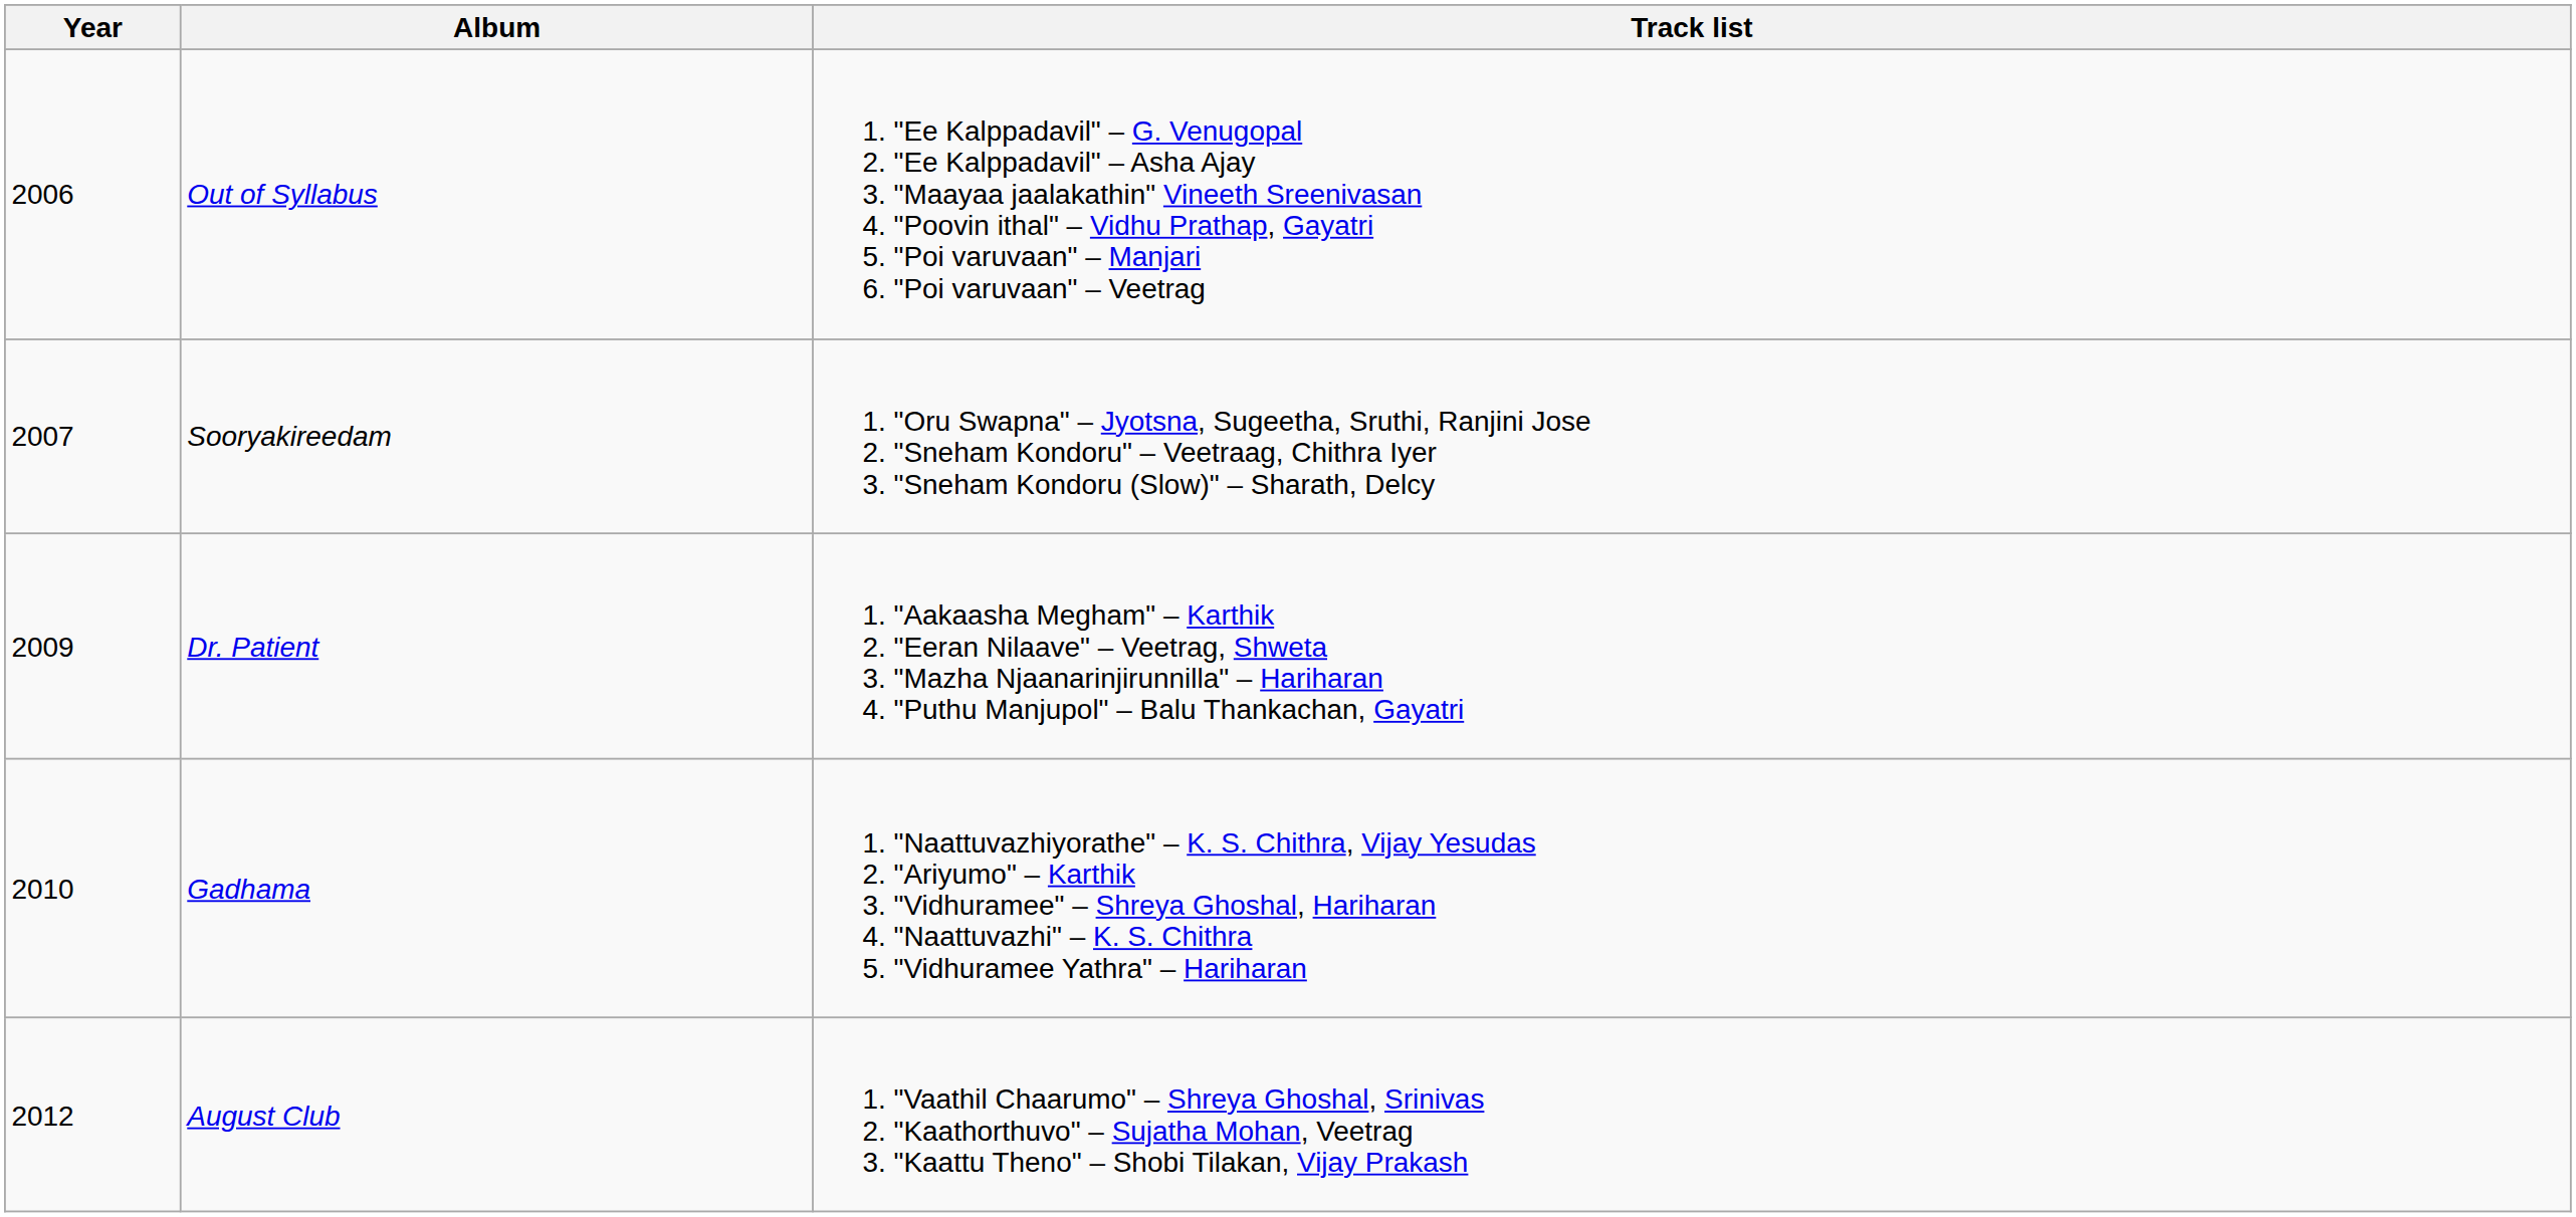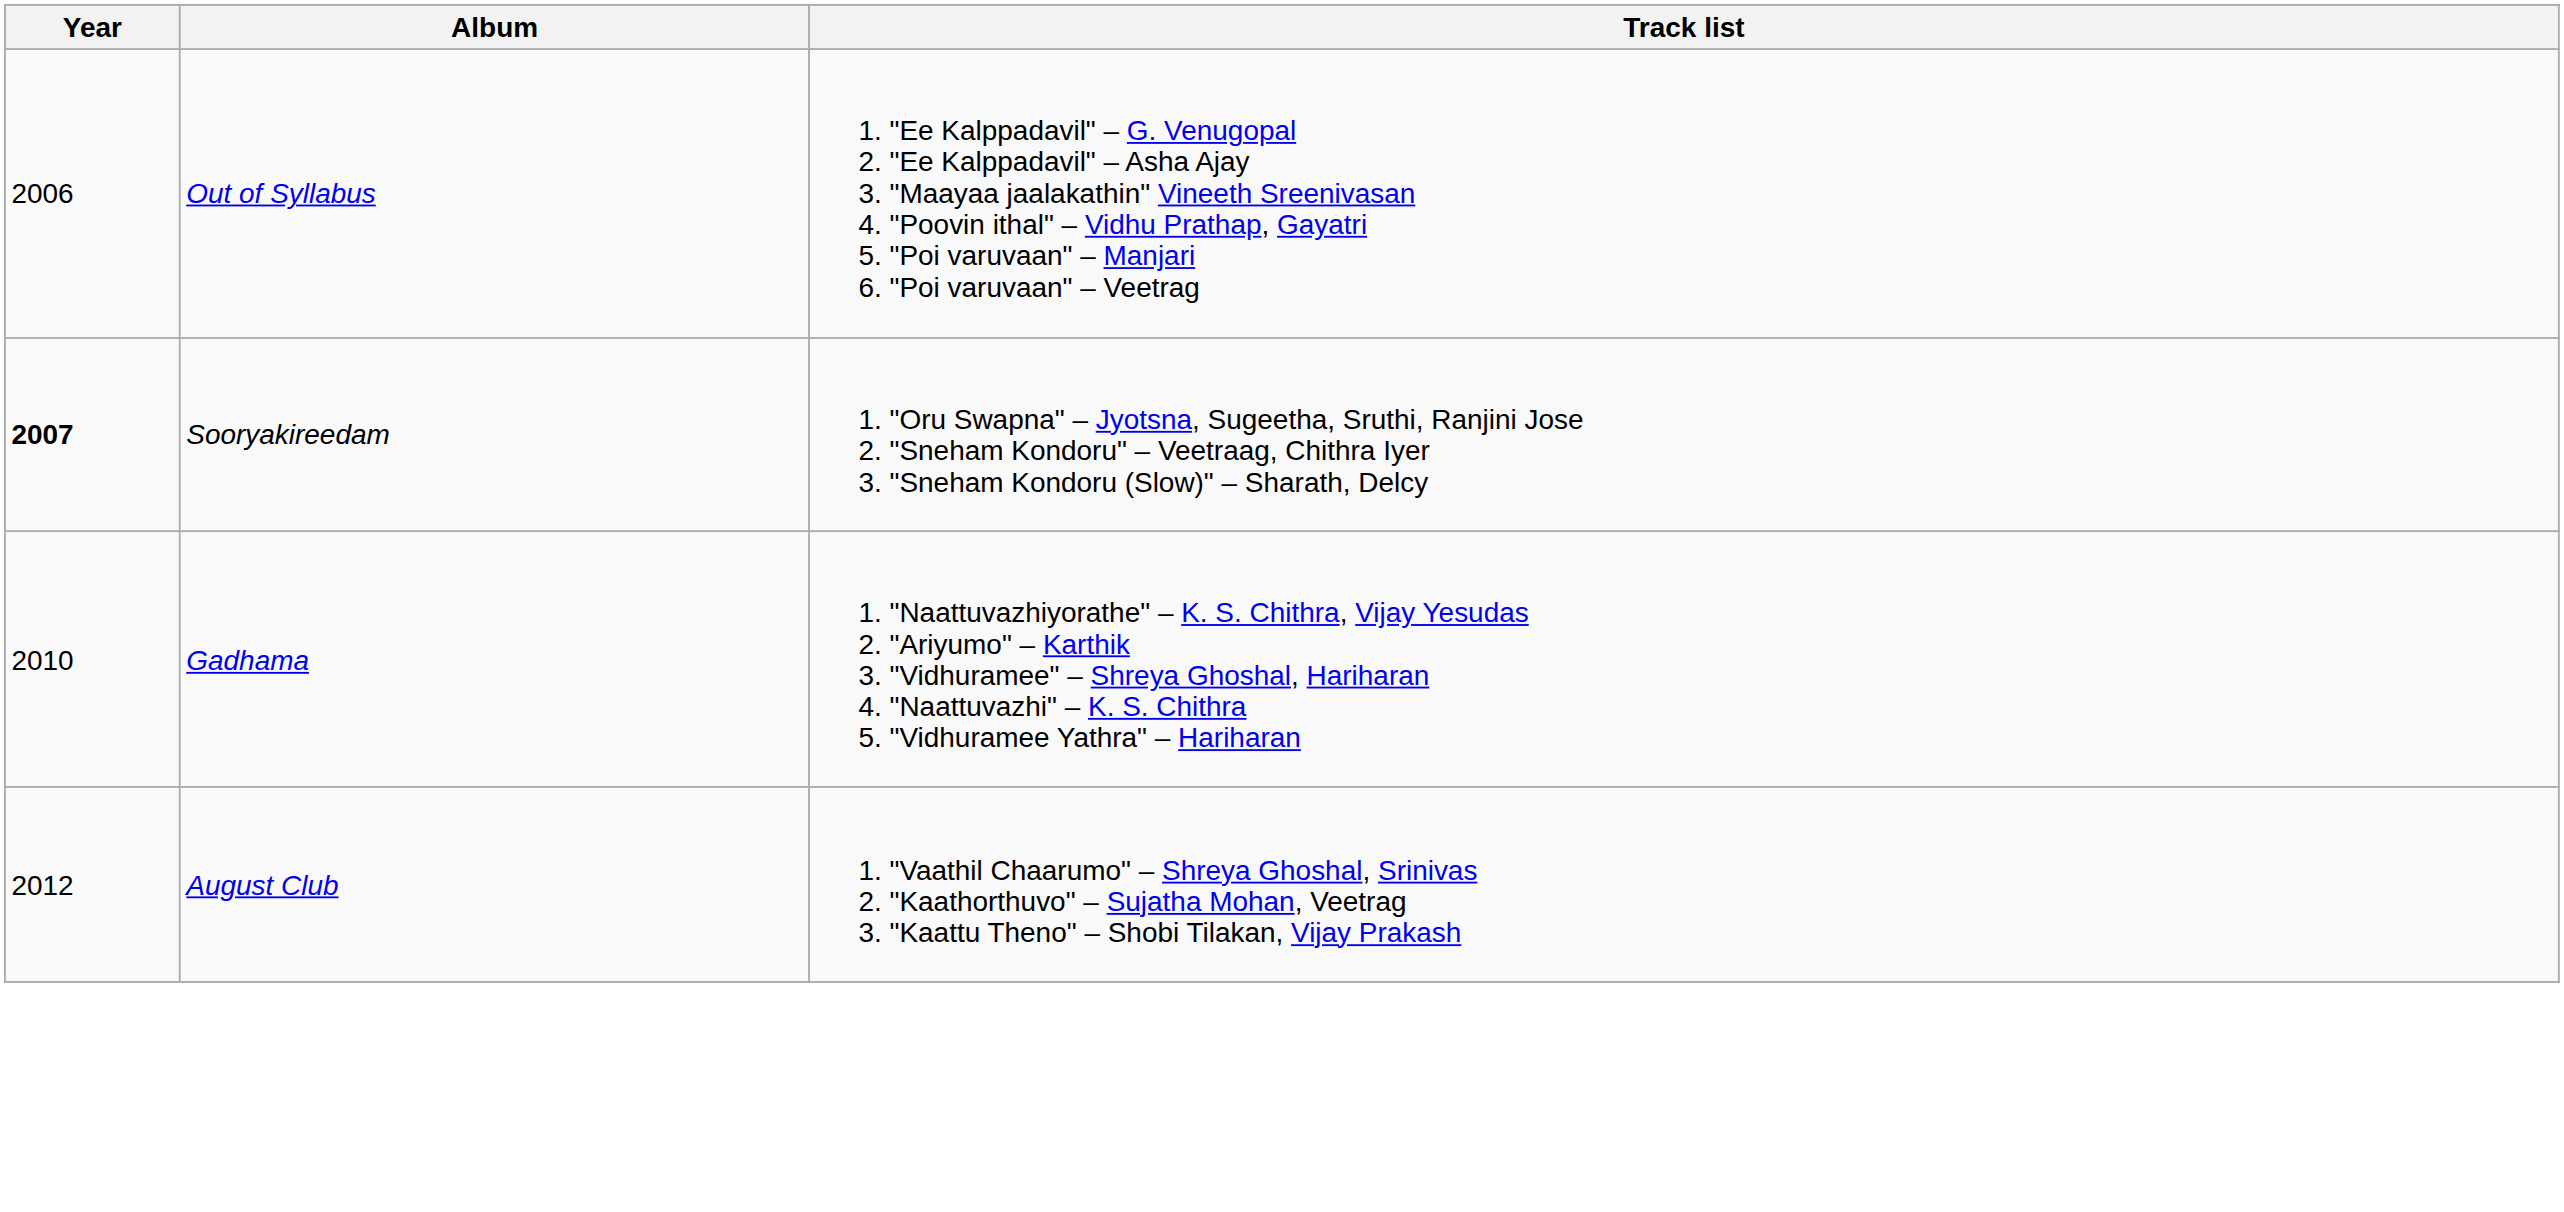Sooryakireedam | Year: normal -> bold
- row: 2009 | Dr. Patient | "Aakaasha Megham" – Karthik "Eeran Nilaave" – Veetrag, Shweta "Mazha Njaanarinjirunnilla" – Hariharan "Puthu Manjupol" – Balu Thankachan, Gayatri
